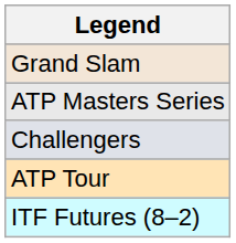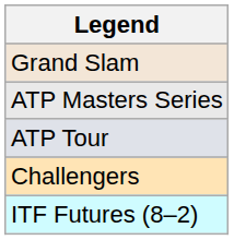row 4 | column 1: Challengers -> ATP Tour
row 5 | column 1: ATP Tour -> Challengers
